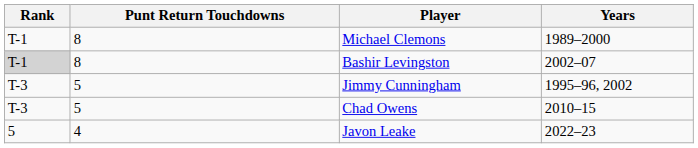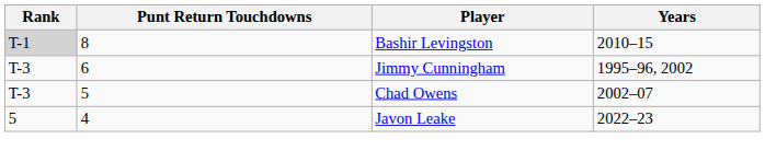- row: T-1 | 8 | Michael Clemons | 1989–2000
Bashir Levingston | Years: 2002–07 -> 2010–15
Jimmy Cunningham | Punt Return Touchdowns: 5 -> 6
Chad Owens | Years: 2010–15 -> 2002–07
